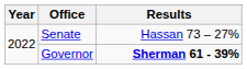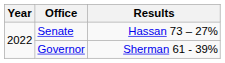Governor | Results: bold -> normal
